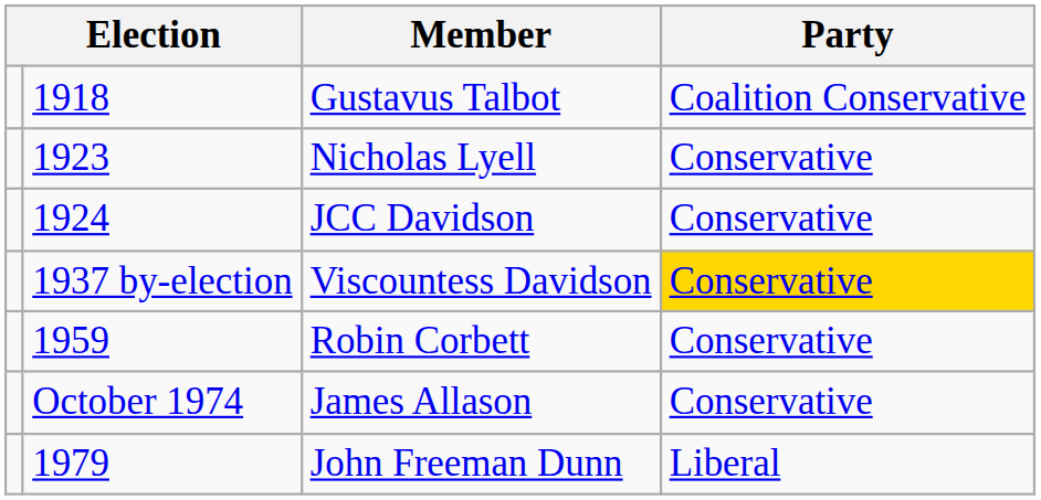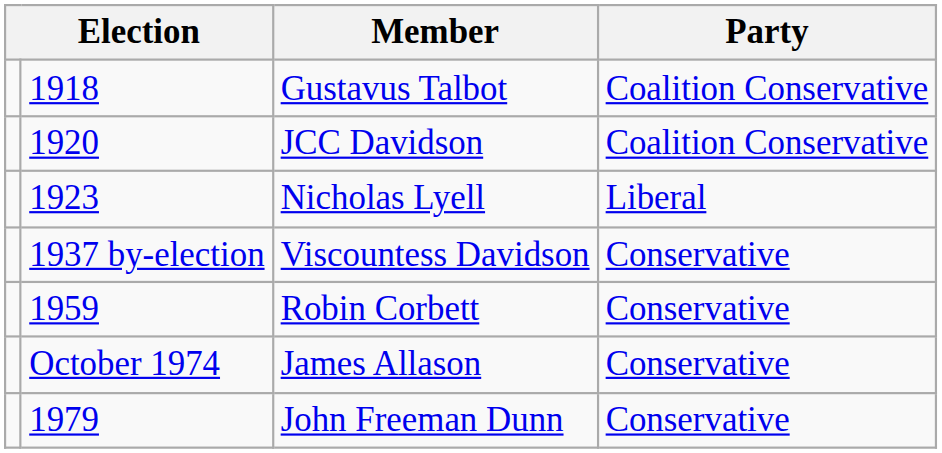+ row: 1920 | JCC Davidson | Coalition Conservative
1923 | Party: Conservative -> Liberal
- row: 1924 | JCC Davidson | Conservative
1937 by-election | Party: gold background -> no background
1979 | Party: Liberal -> Conservative
